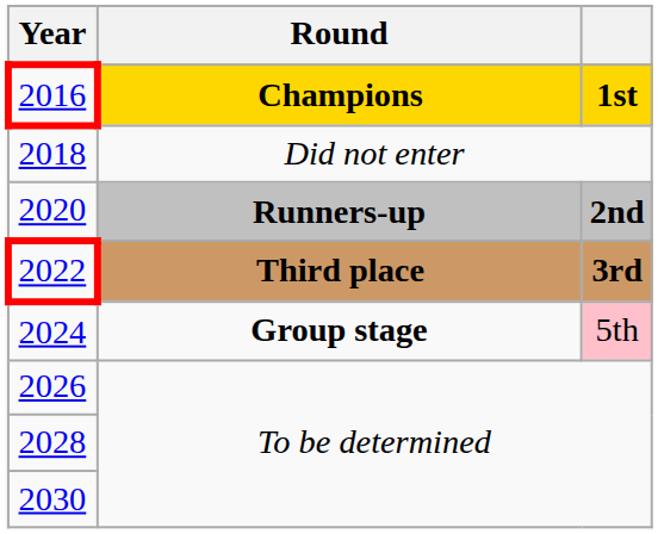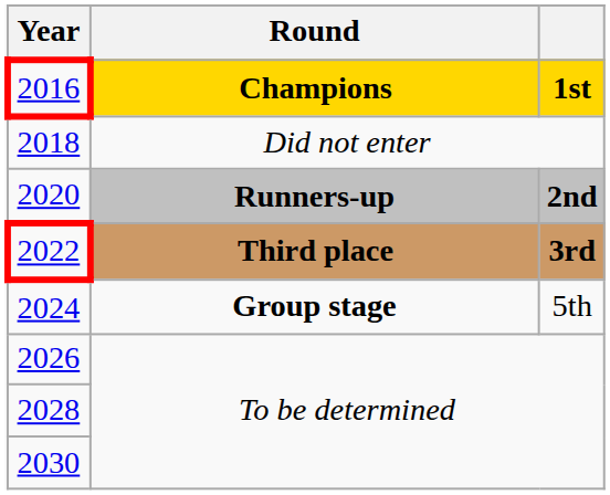2024 | column 3: pink background -> no background
